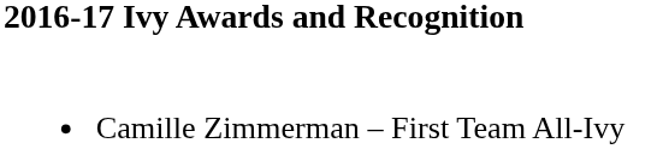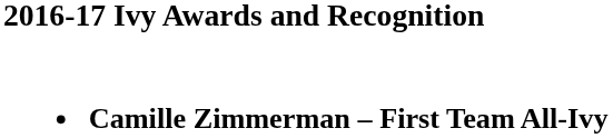row 2 | column 1: normal -> bold
